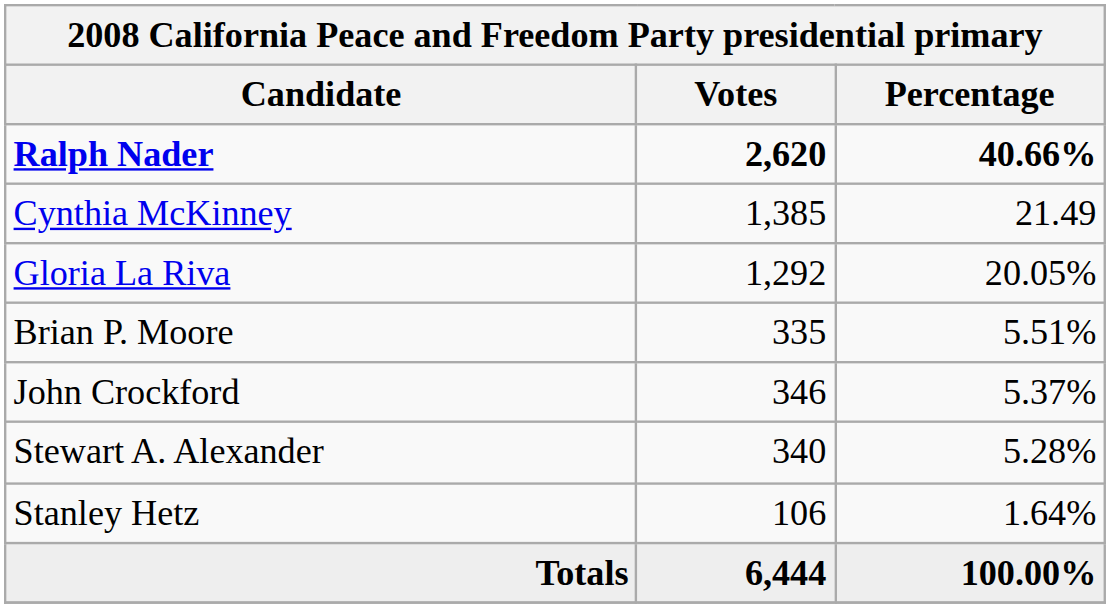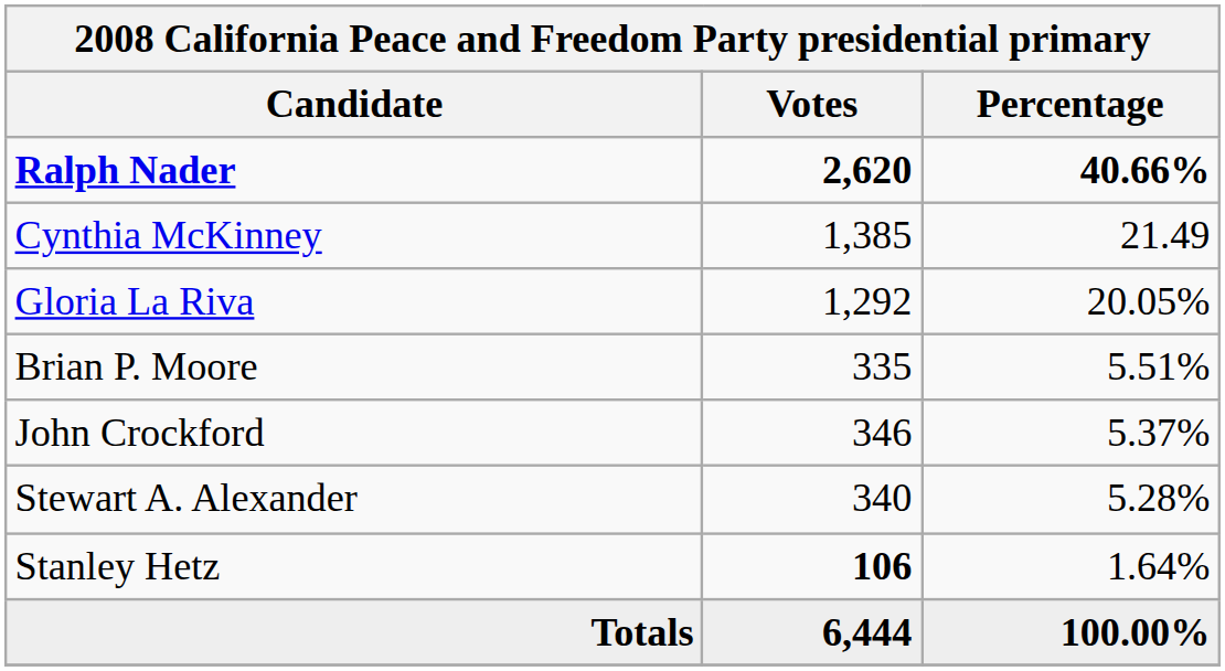Stanley Hetz | Votes: normal -> bold
